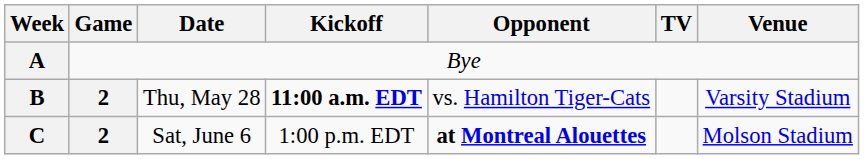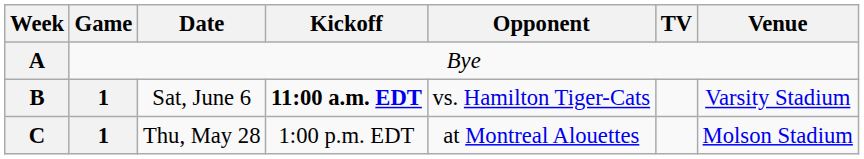B | Game: 2 -> 1
B | Date: Thu, May 28 -> Sat, June 6
C | Game: 2 -> 1
C | Date: Sat, June 6 -> Thu, May 28
C | Opponent: bold -> normal
